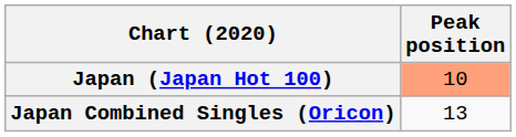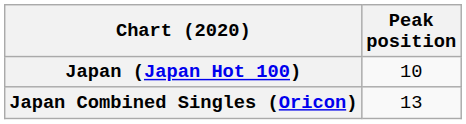Japan (Japan Hot 100) | Peak position: lightsalmon background -> no background
